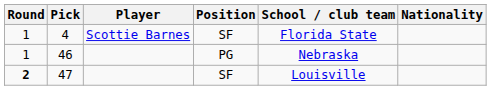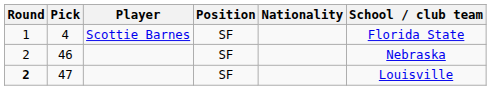columns swapped: Nationality <-> School / club team
46 | Round: 1 -> 2
46 | Position: PG -> SF
